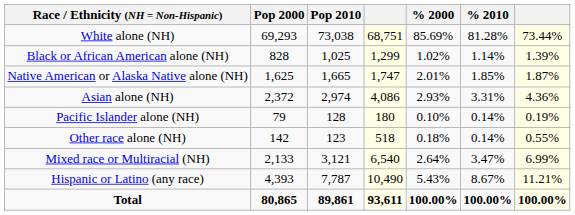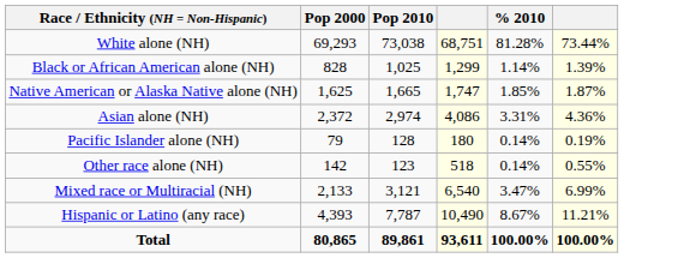- column: % 2000 | 85.69% | 1.02% | 2.01% | 2.93% | 0.10% | 0.18% | 2.64% | 5.43% | 100.00%
